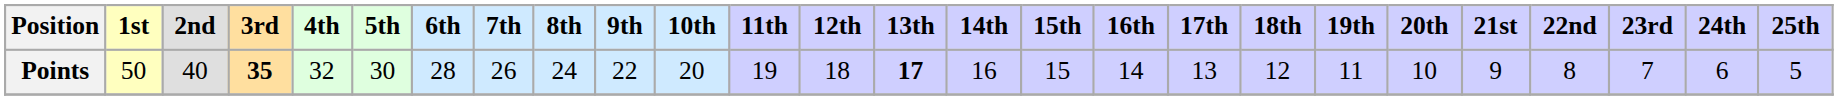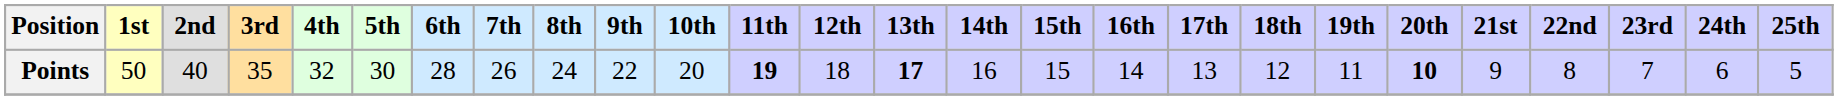Points | 3rd: bold -> normal
Points | 11th: normal -> bold
Points | 20th: normal -> bold
